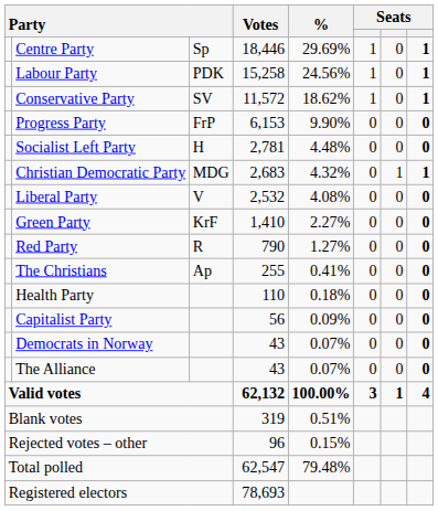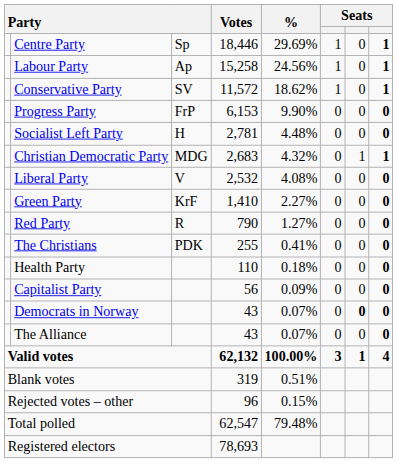Labour Party | column 3: PDK -> Ap
The Christians | column 3: Ap -> PDK
Democrats in Norway | column 7: normal -> bold
